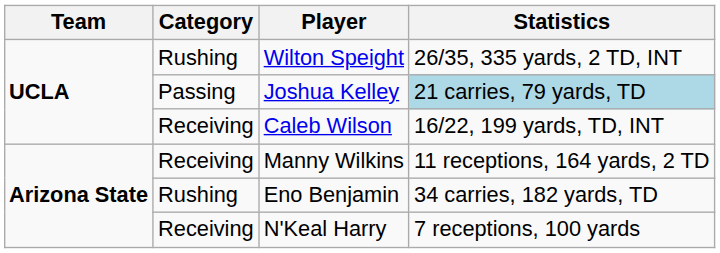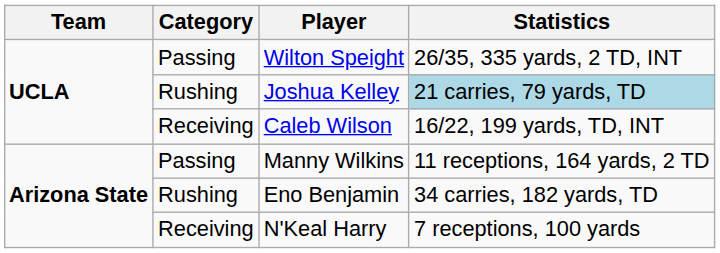Wilton Speight | Category: Rushing -> Passing
Joshua Kelley | Category: Passing -> Rushing
Manny Wilkins | Category: Receiving -> Passing
